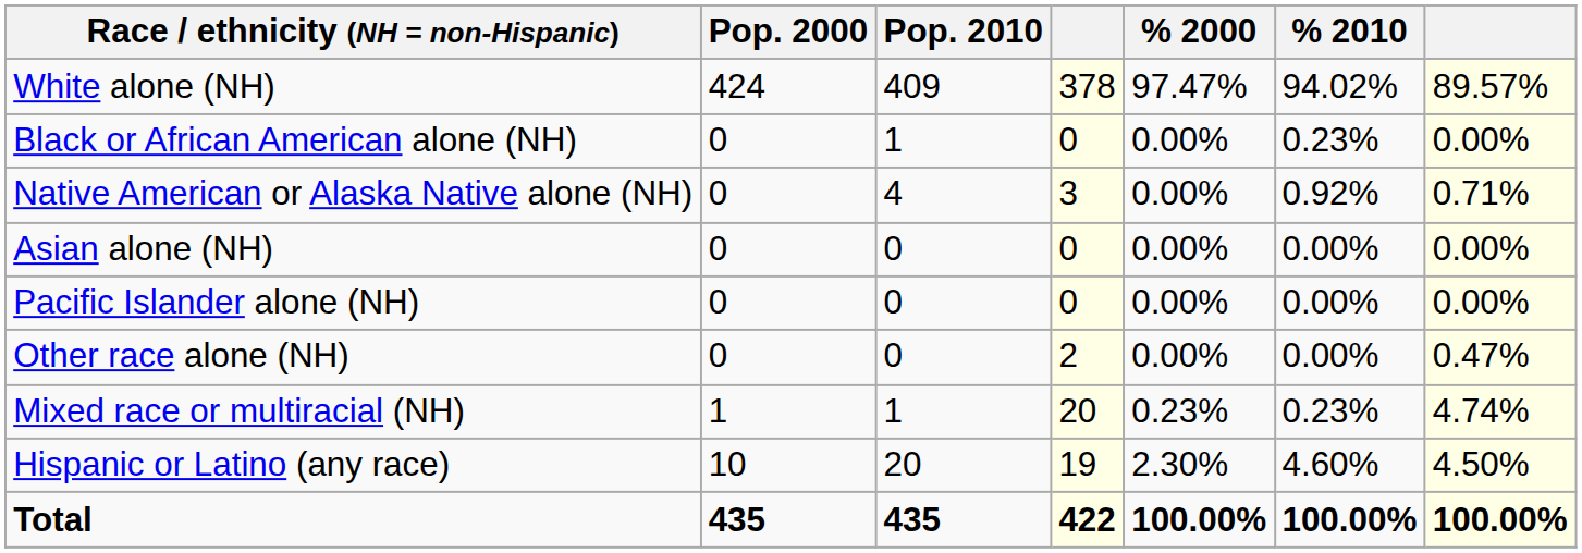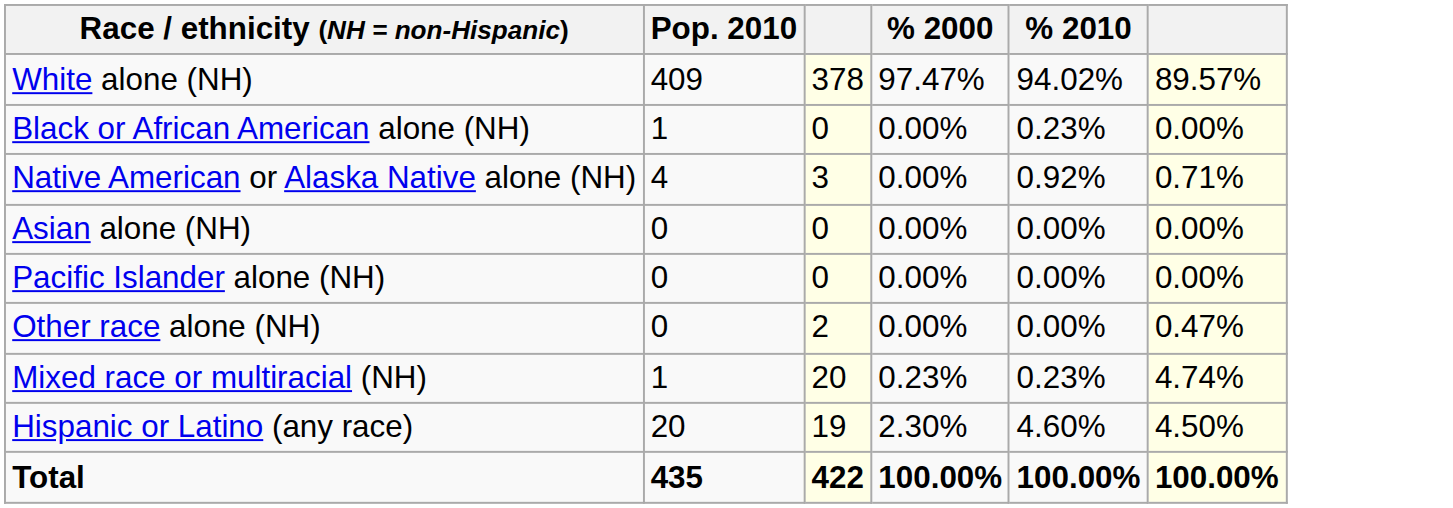- column: Pop. 2000 | 424 | 0 | 0 | 0 | 0 | 0 | 1 | 10 | 435
